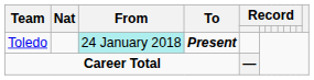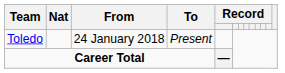Toledo | From: paleturquoise background -> no background
Toledo | To: bold -> normal
